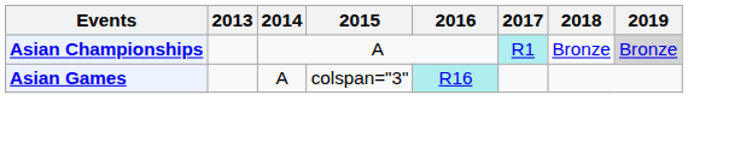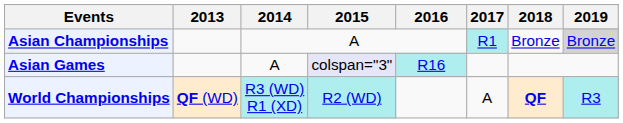Asian Games | 2015: no background -> lavender background
+ row: World Championships | QF (WD) | R3 (WD) R1 (XD) | R2 (WD) | A | QF | R3
